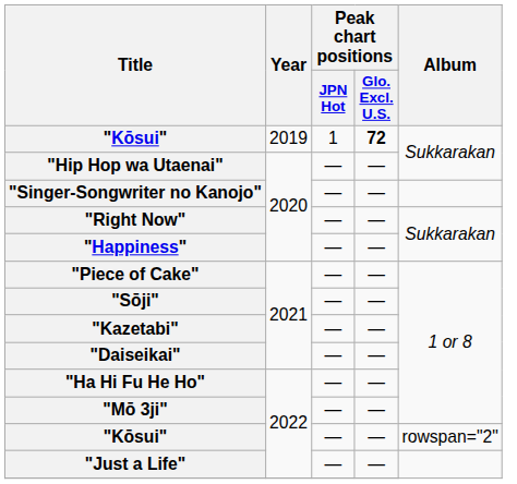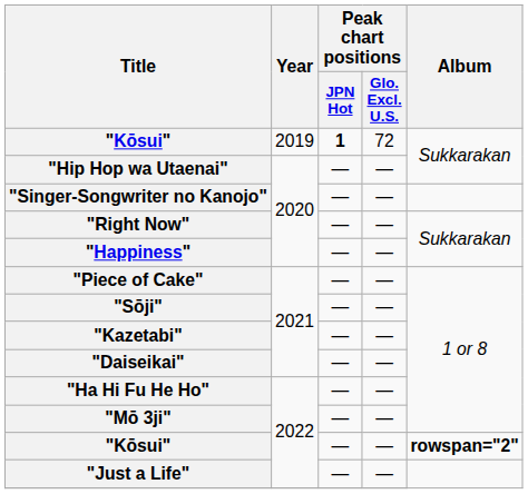"Kōsui" / 2019 | Peak chart positions / JPN Hot: normal -> bold
"Kōsui" / 2019 | Peak chart positions / Glo. Excl. U.S.: bold -> normal
"Kōsui" / 2022 | Album: normal -> bold
